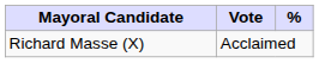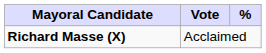Richard Masse (X) | Mayoral Candidate: normal -> bold
